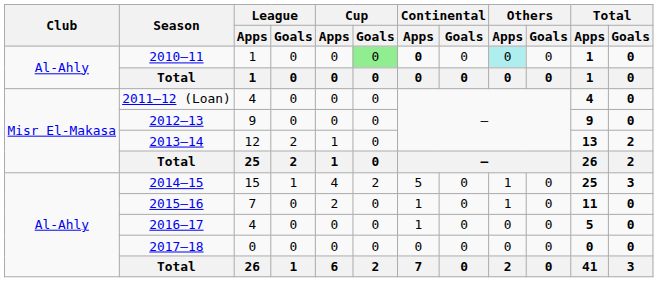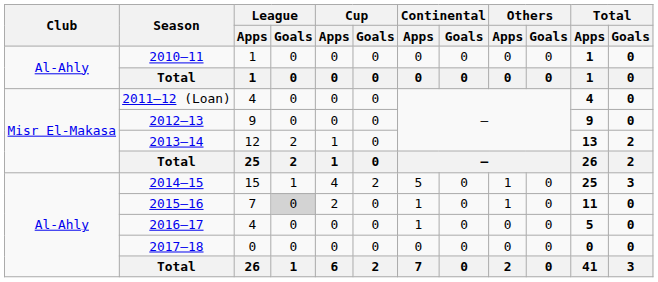2010–11 | Cup / Goals: lightgreen background -> no background
2010–11 | Continental / Apps: bold -> normal
2010–11 | Others / Apps: paleturquoise background -> no background
2015–16 | League / Goals: no background -> lightgrey background
